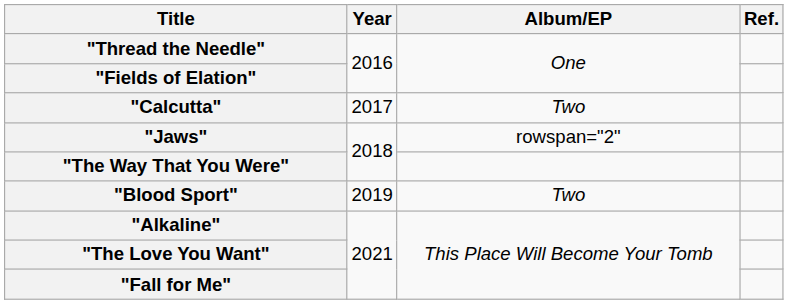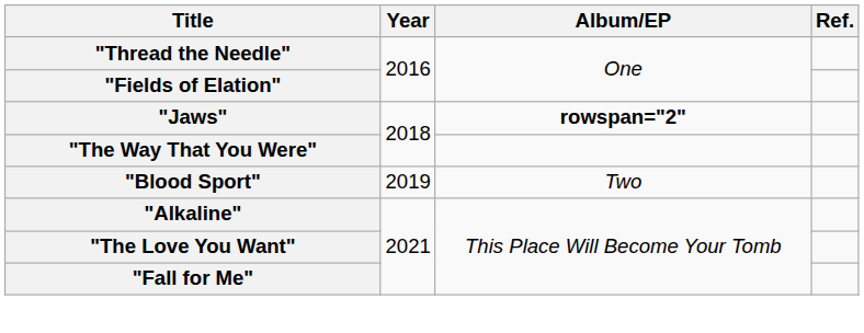- row: "Calcutta" | 2017 | Two
"Jaws" | Album/EP: normal -> bold
